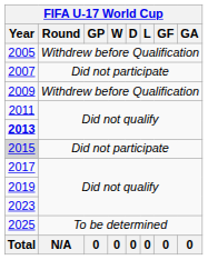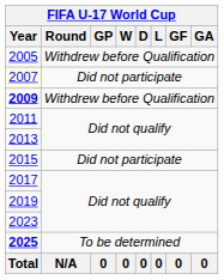2007 | FIFA U-17 World Cup / Year: no background -> lightyellow background
2009 | FIFA U-17 World Cup / Year: normal -> bold
2013 | FIFA U-17 World Cup / Year: bold -> normal
2015 | FIFA U-17 World Cup / Year: lightgrey background -> no background
2025 | FIFA U-17 World Cup / Year: normal -> bold
